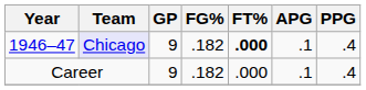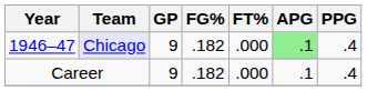1946–47 | FT%: bold -> normal
1946–47 | APG: no background -> lightgreen background
